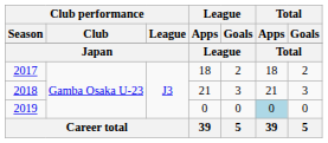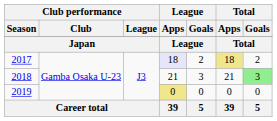2017 | League / Apps: no background -> lavender background
2017 | Total / Apps: no background -> khaki background
2018 | Total / Goals: no background -> lightgreen background
2019 | League / Apps: no background -> khaki background
2019 | Total / Apps: lightblue background -> no background
